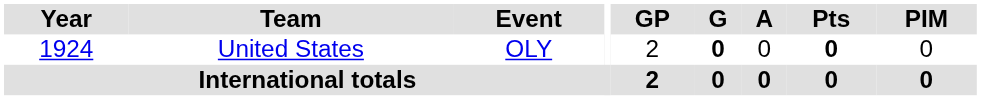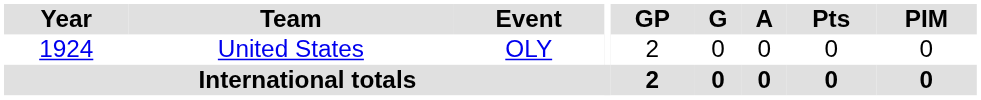United States | G: bold -> normal
United States | Pts: bold -> normal
